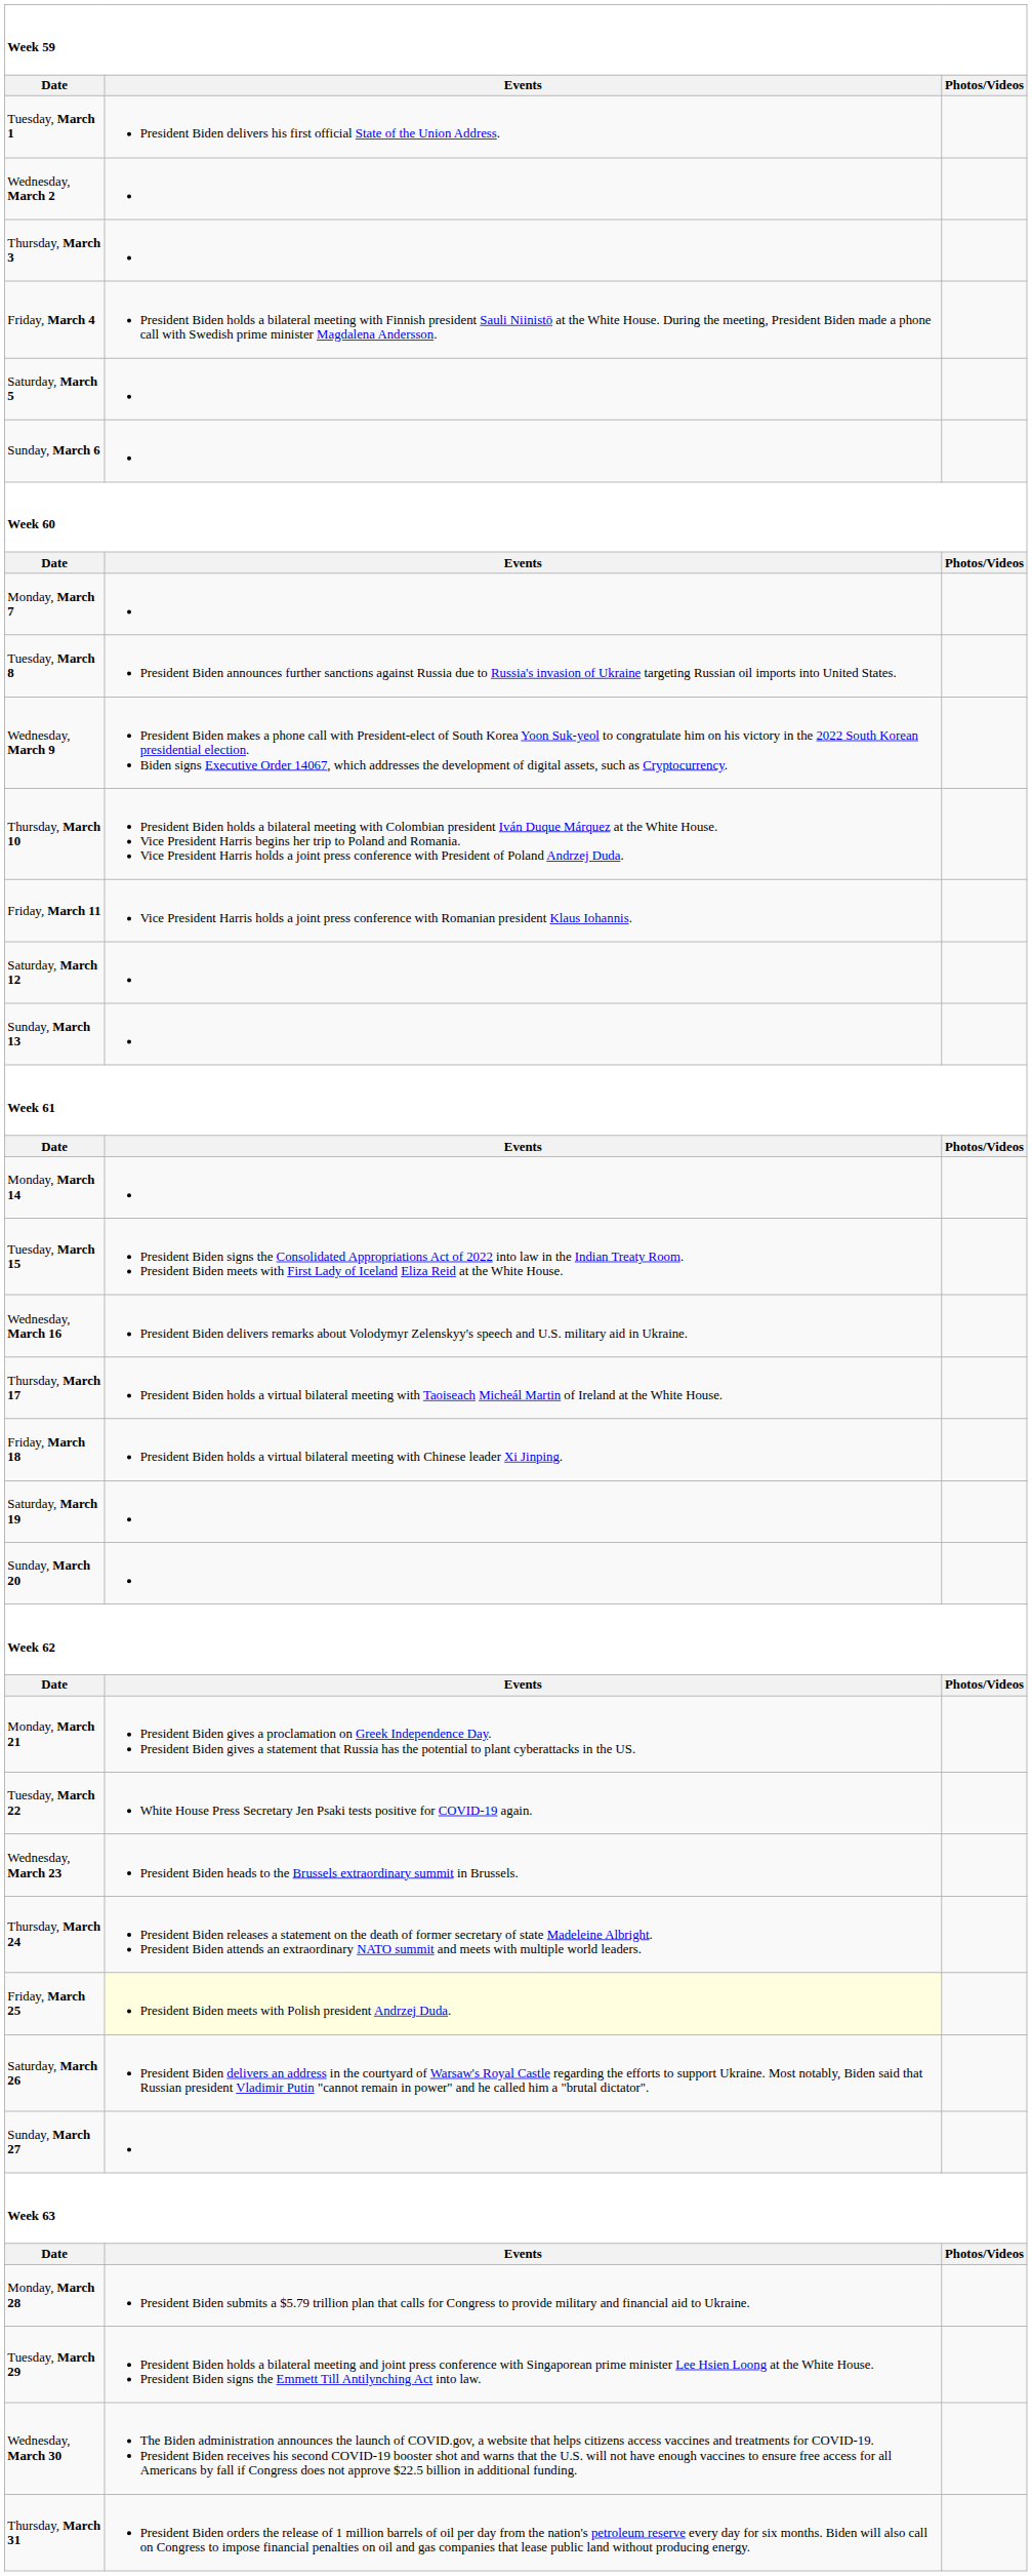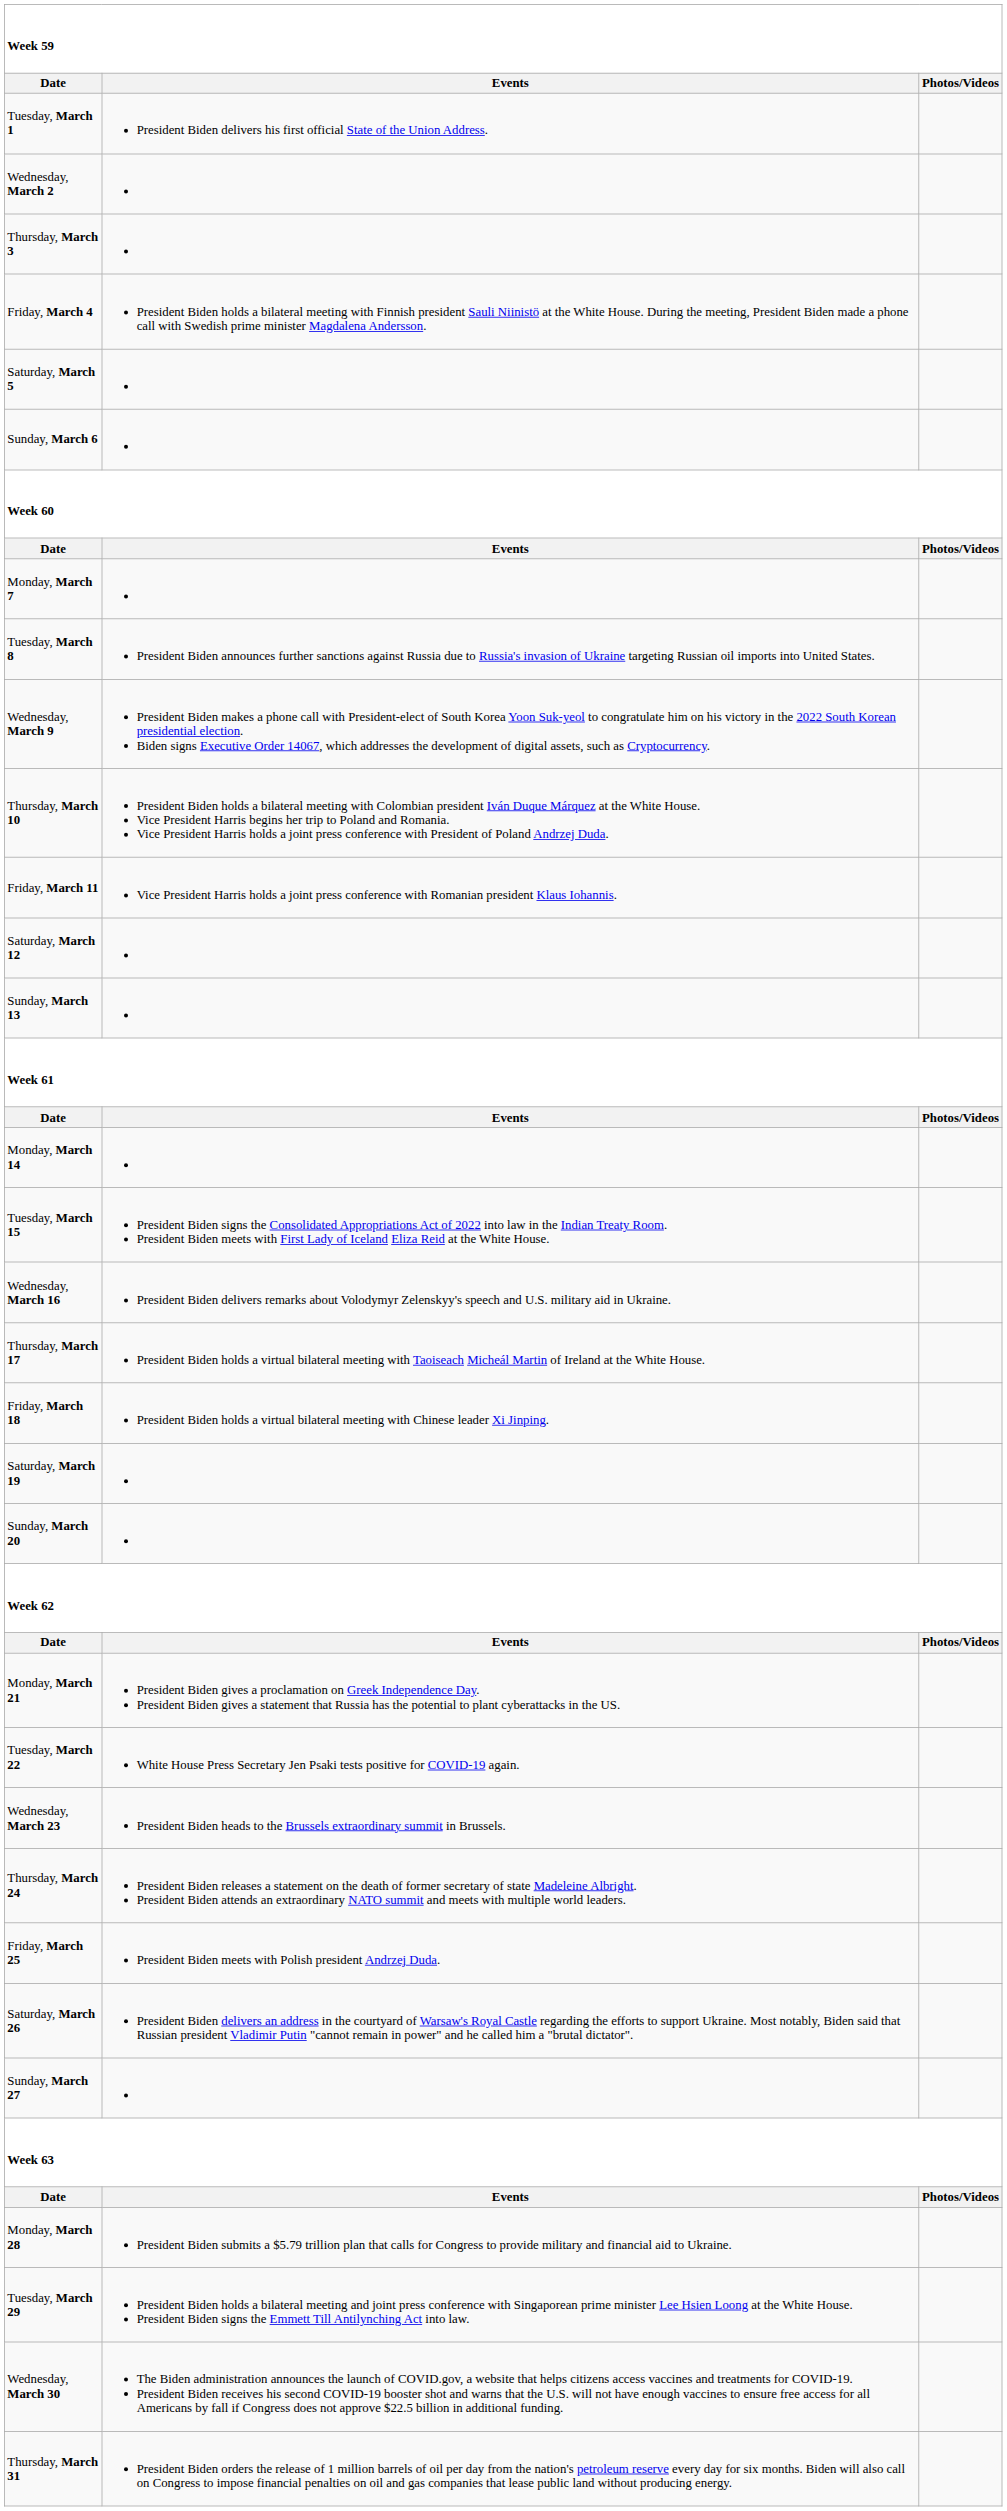Friday, March 25 | column 2: lightyellow background -> no background
